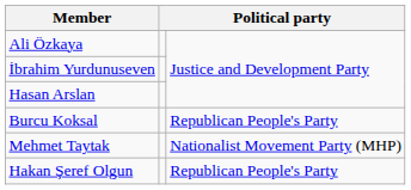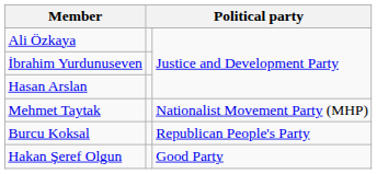rows swapped: Burcu Koksal <-> Mehmet Taytak
Hakan Şeref Olgun | column 3: Republican People's Party -> Good Party
